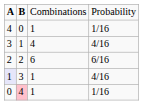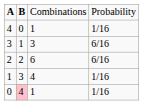row 3 | column 3: 4 -> 3
row 3 | column 4: 4/16 -> 6/16
row 5 | column 1: lavender background -> no background
row 5 | column 3: 1 -> 4
row 5 | column 4: 4/16 -> 1/16
